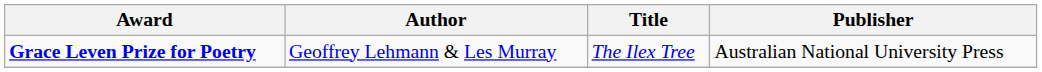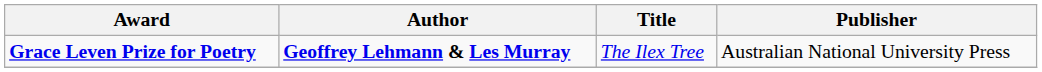Grace Leven Prize for Poetry | Author: normal -> bold
